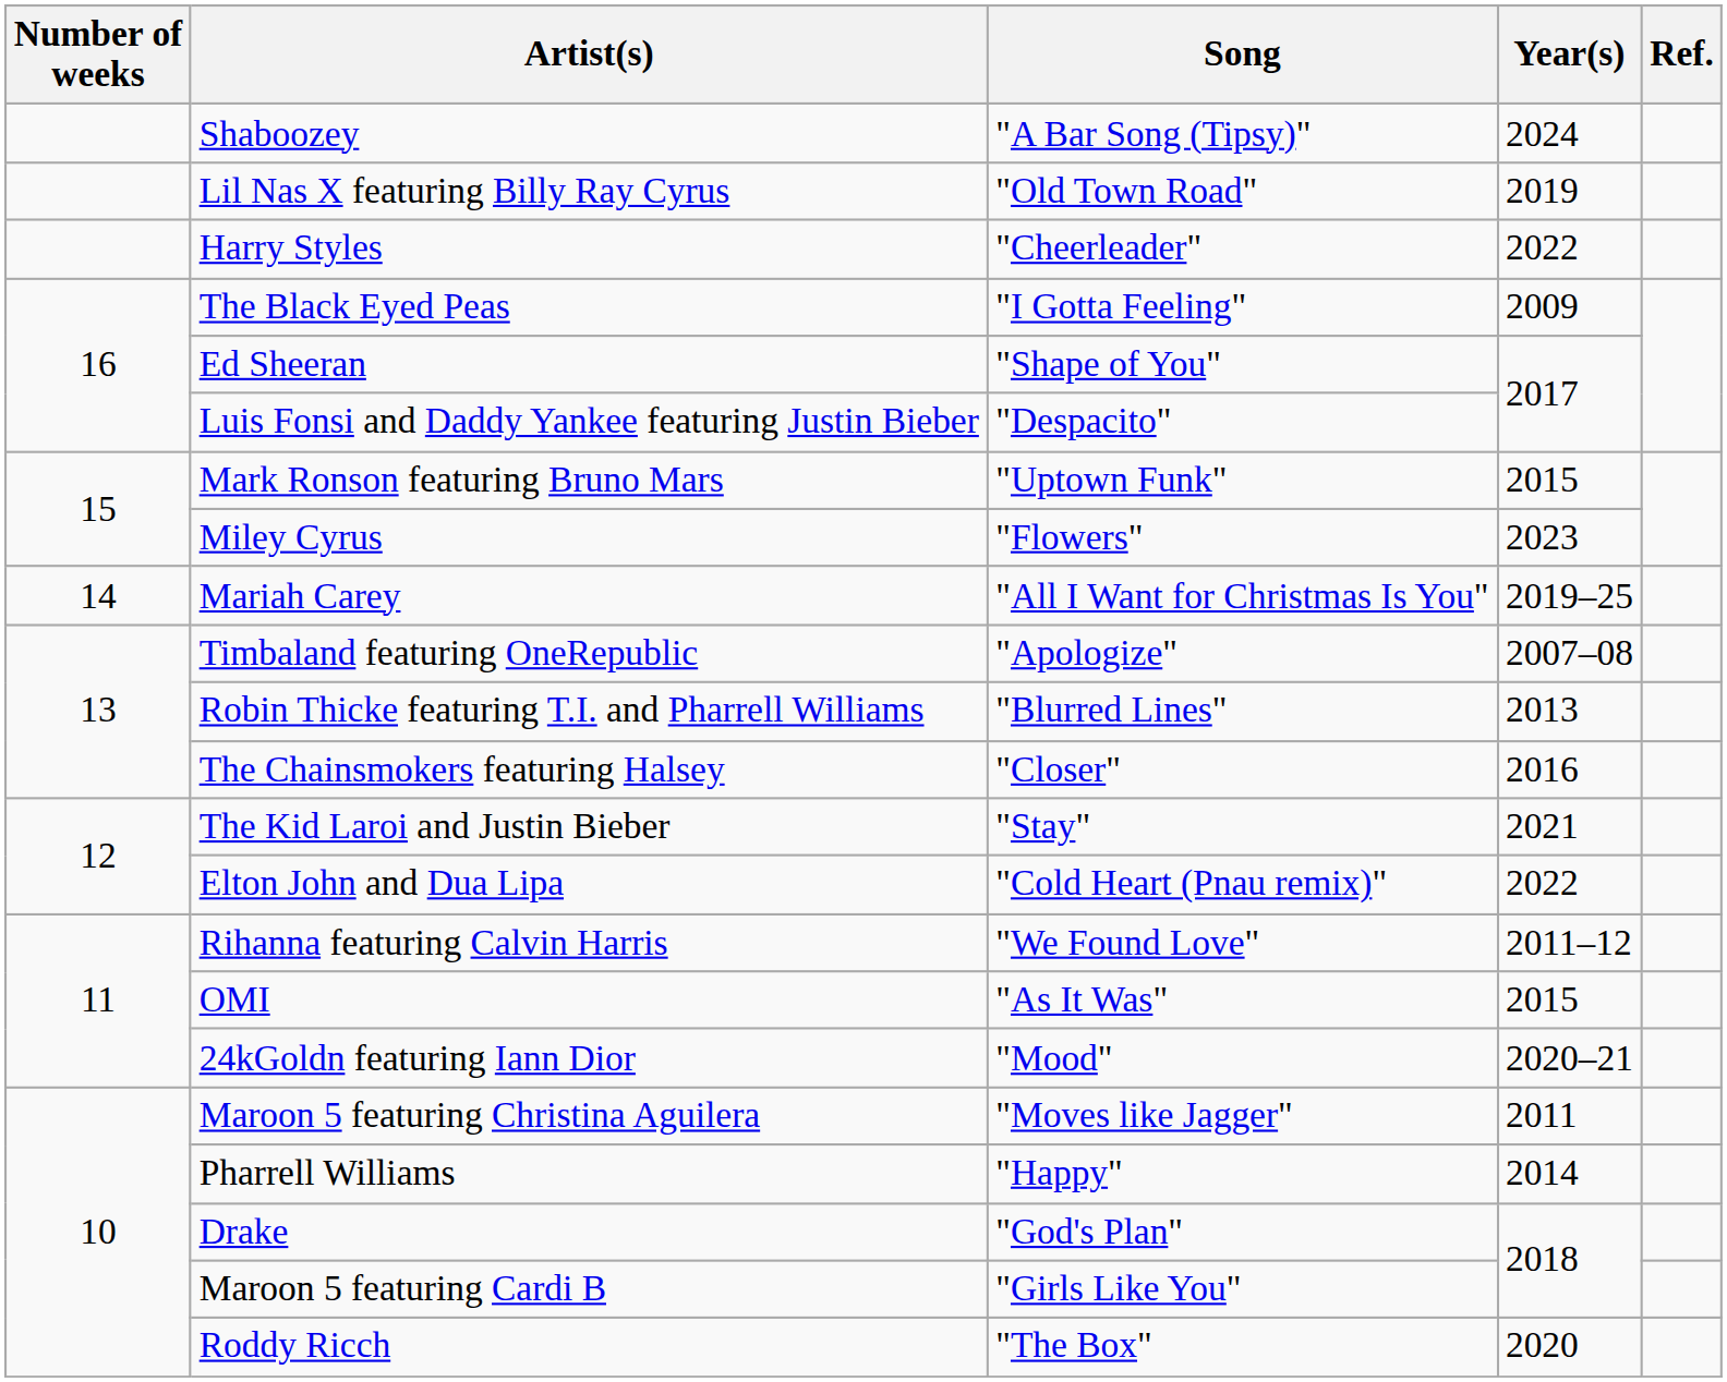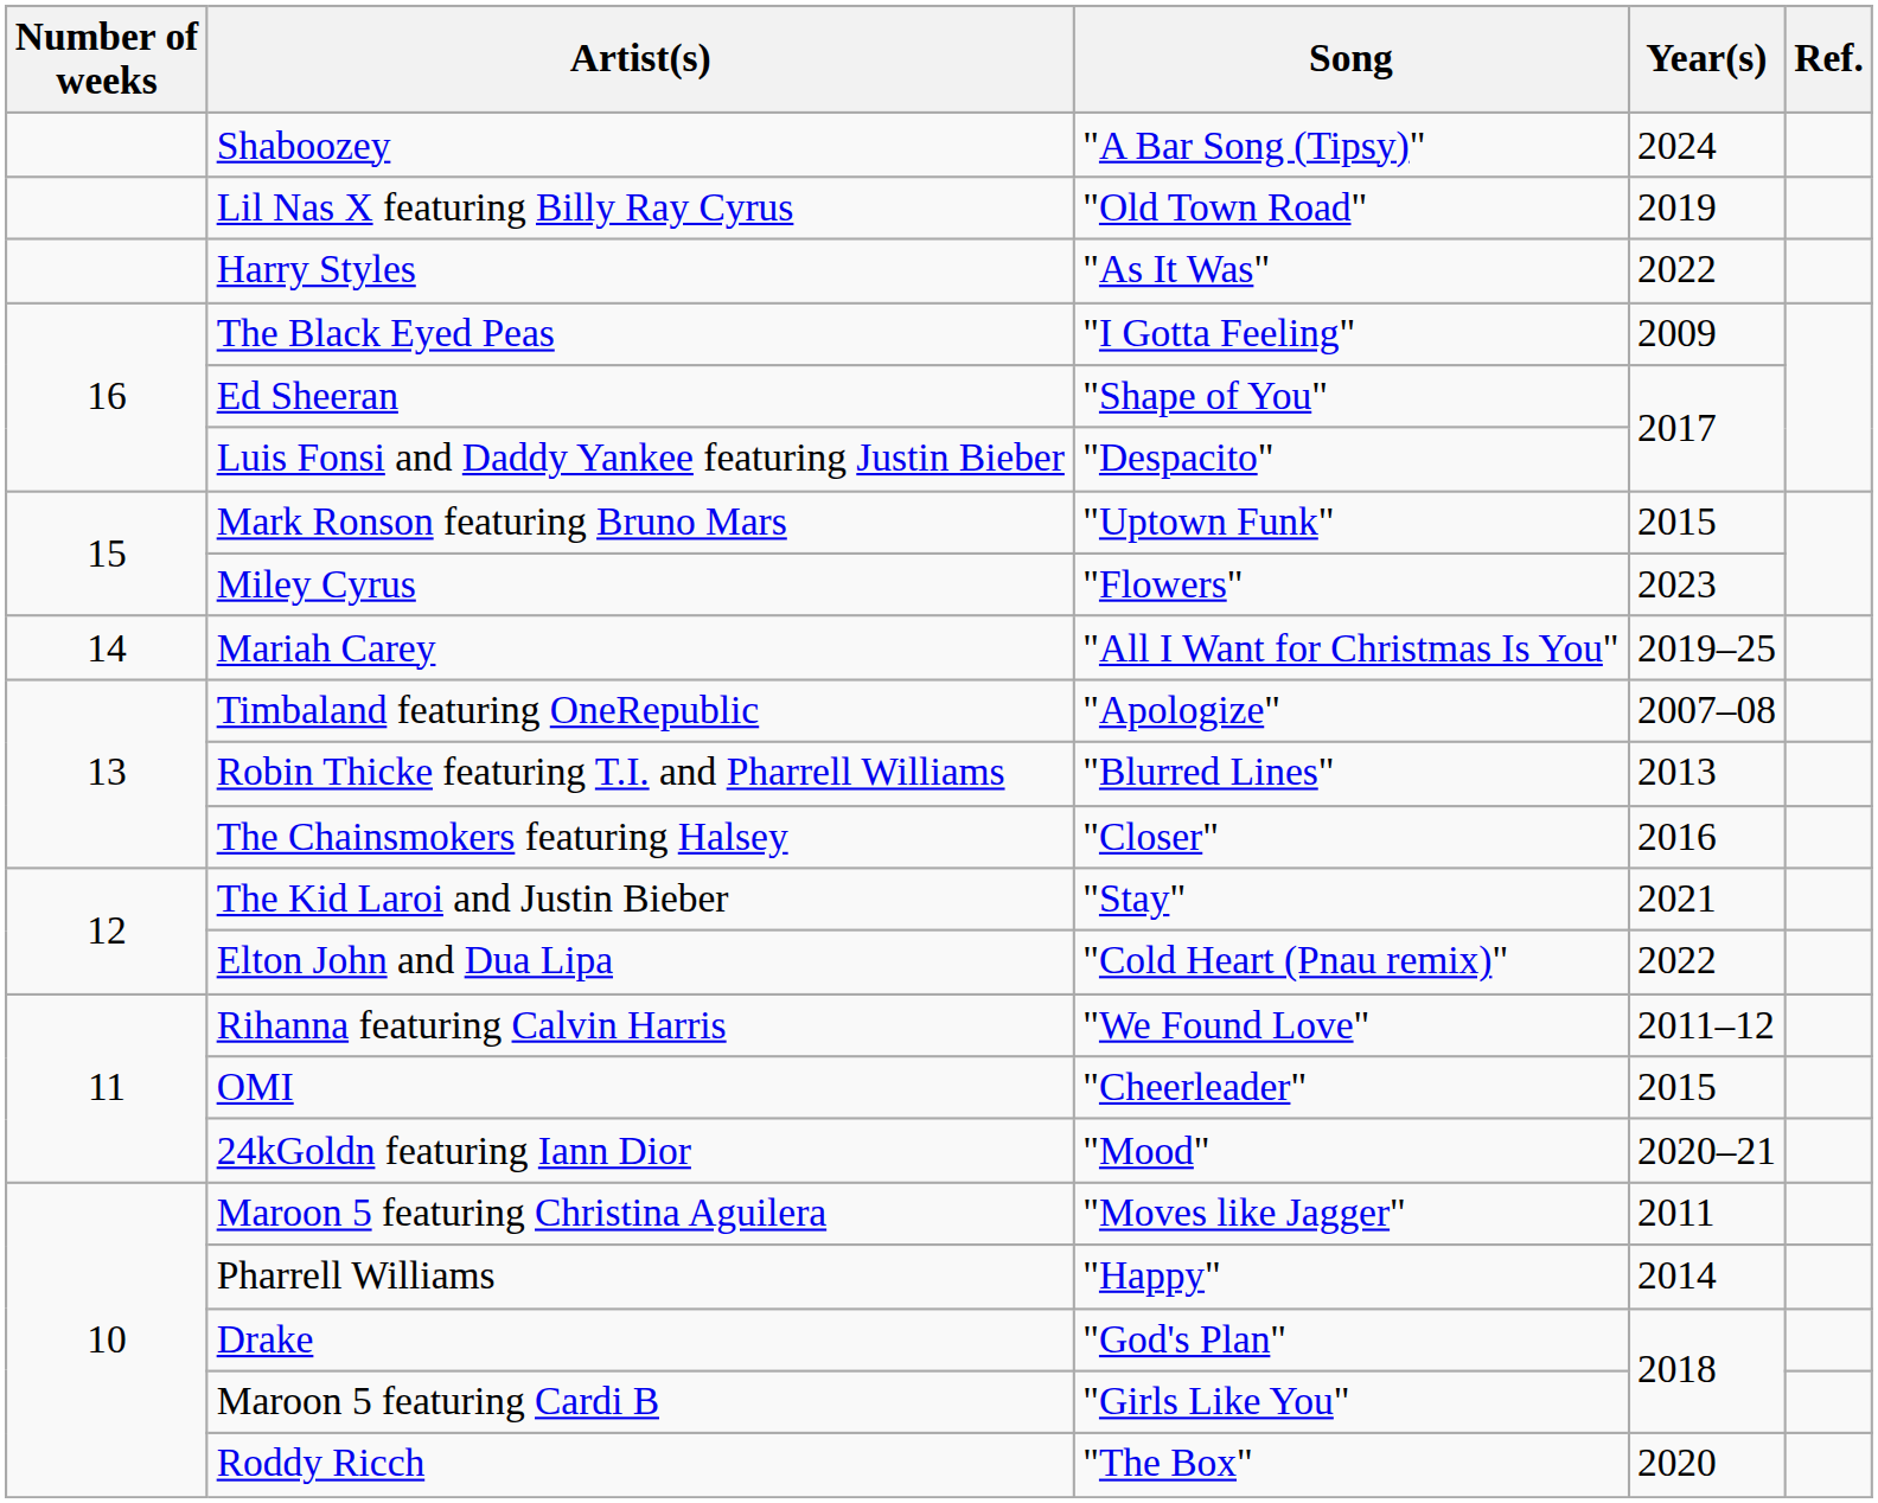Harry Styles | Song: "Cheerleader" -> "As It Was"
OMI | Song: "As It Was" -> "Cheerleader"
